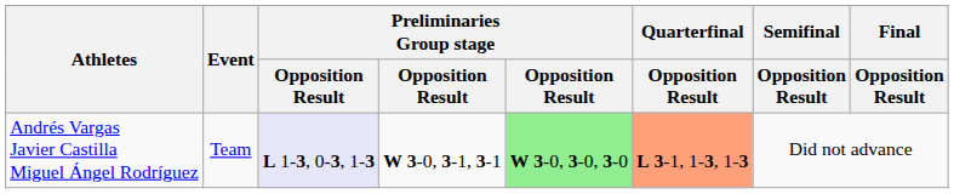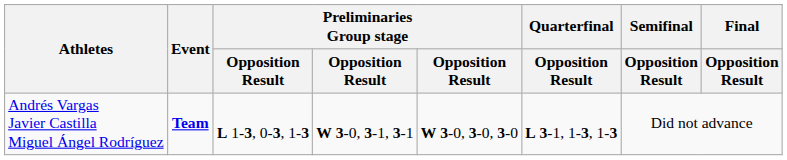Andrés Vargas Javier Castilla Miguel Ángel Rodríguez | Event: normal -> bold
Andrés Vargas Javier Castilla Miguel Ángel Rodríguez | column 3: lavender background -> no background
Andrés Vargas Javier Castilla Miguel Ángel Rodríguez | column 5: lightgreen background -> no background
Andrés Vargas Javier Castilla Miguel Ángel Rodríguez | Quarterfinal / Opposition Result: lightsalmon background -> no background
